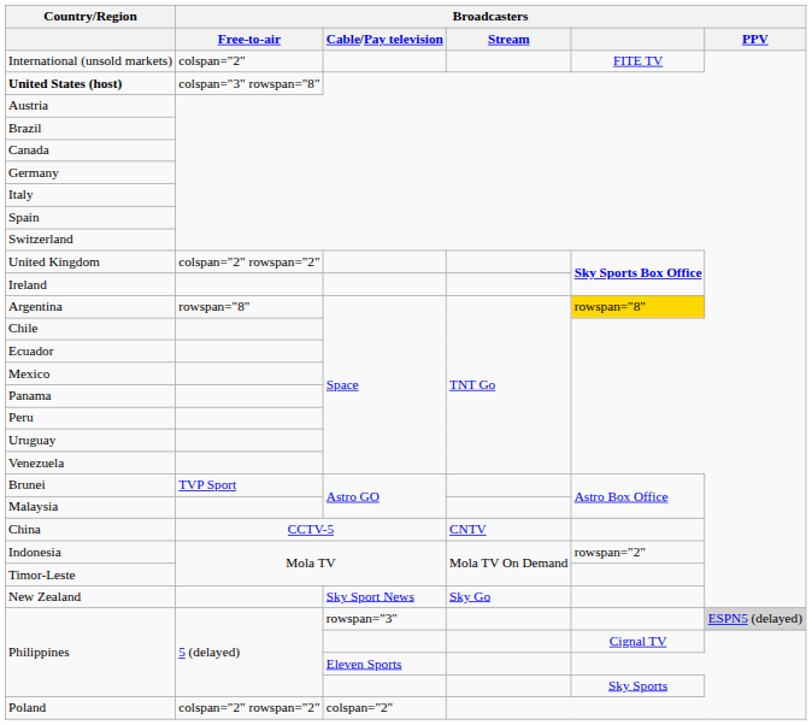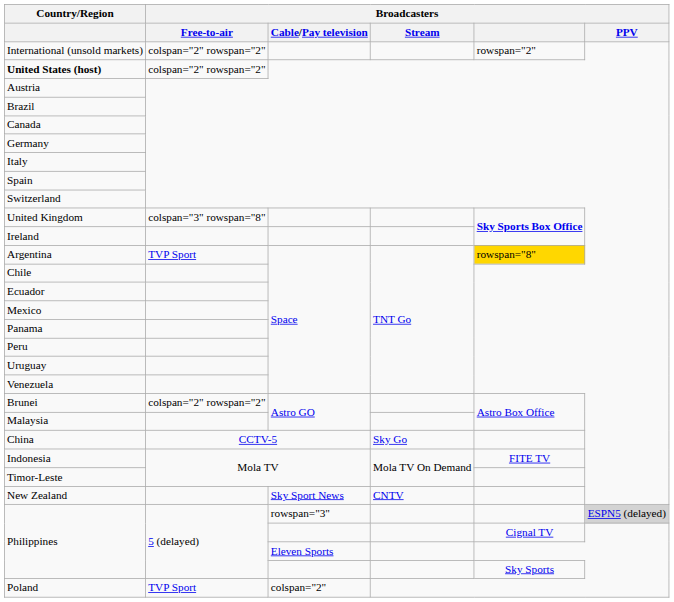International (unsold markets) | Broadcasters / Free-to-air: colspan="2" -> colspan="2" rowspan="2"
International (unsold markets) | Broadcasters: FITE TV -> rowspan="2"
United States (host) | Broadcasters / Free-to-air: colspan="3" rowspan="8" -> colspan="2" rowspan="2"
United Kingdom | Broadcasters / Free-to-air: colspan="2" rowspan="2" -> colspan="3" rowspan="8"
Argentina | Broadcasters / Free-to-air: rowspan="8" -> TVP Sport
Brunei | Broadcasters / Free-to-air: TVP Sport -> colspan="2" rowspan="2"
China | Broadcasters / Stream: CNTV -> Sky Go
Indonesia | Broadcasters: rowspan="2" -> FITE TV
New Zealand | Broadcasters / Stream: Sky Go -> CNTV
Poland | Broadcasters / Free-to-air: colspan="2" rowspan="2" -> TVP Sport
